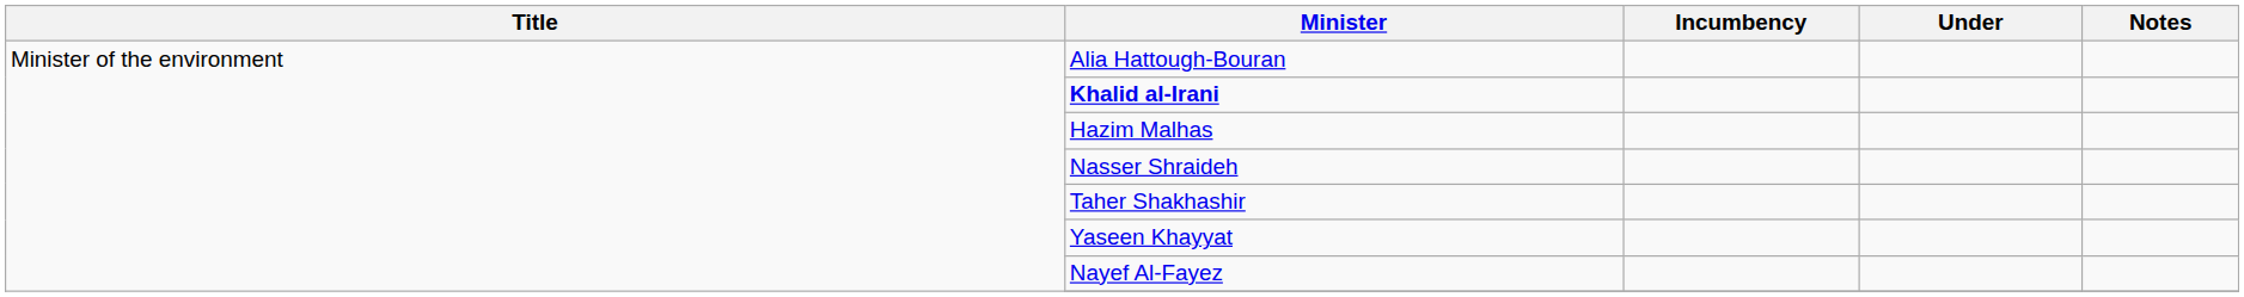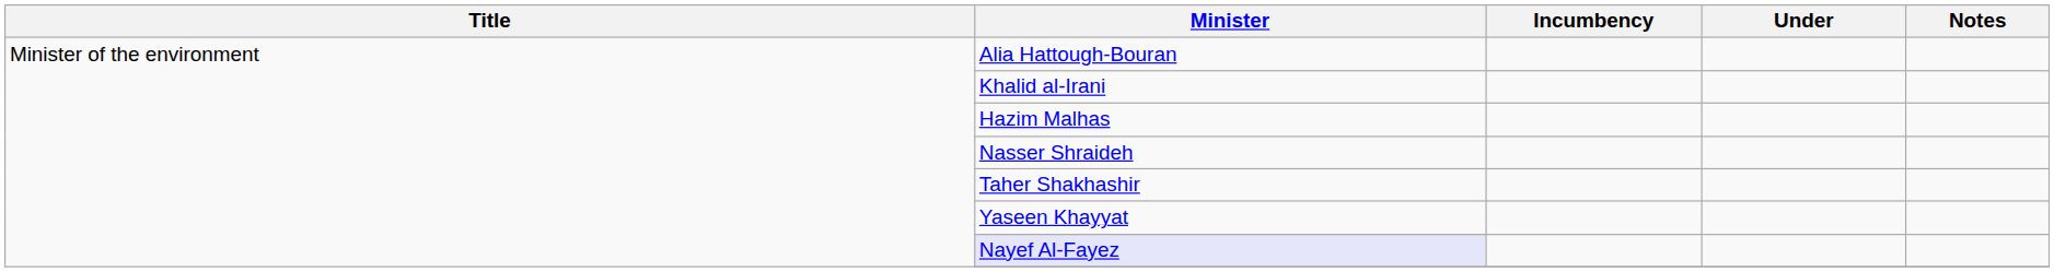Khalid al-Irani | Minister: bold -> normal
Nayef Al-Fayez | Minister: no background -> lavender background
